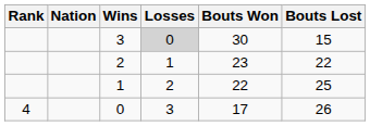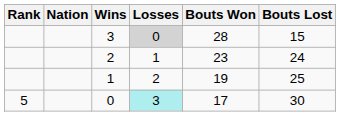row 2 | Bouts Won: 30 -> 28
row 3 | Bouts Lost: 22 -> 24
row 4 | Bouts Won: 22 -> 19
row 5 | Rank: 4 -> 5
row 5 | Losses: no background -> paleturquoise background
row 5 | Bouts Lost: 26 -> 30
